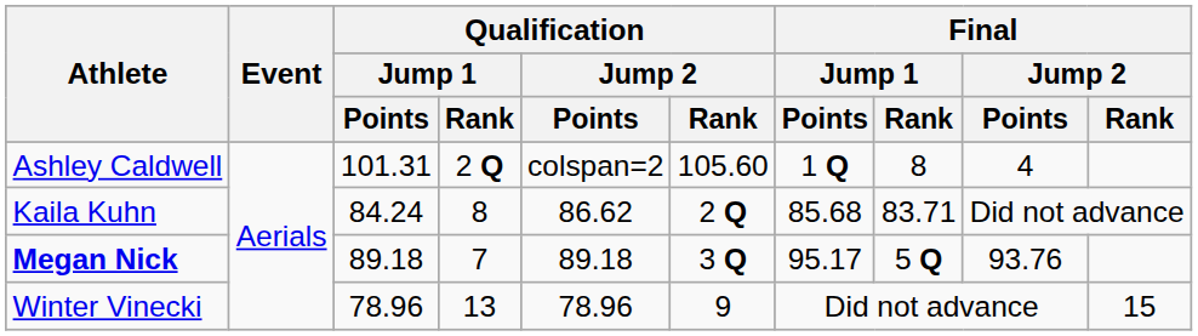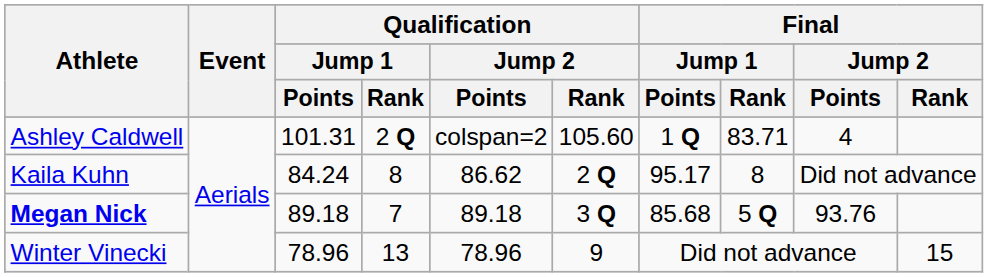Ashley Caldwell | Final / Jump 1 / Rank: 8 -> 83.71
Kaila Kuhn | Final / Jump 1 / Points: 85.68 -> 95.17
Kaila Kuhn | Final / Jump 1 / Rank: 83.71 -> 8
Megan Nick | Final / Jump 1 / Points: 95.17 -> 85.68
